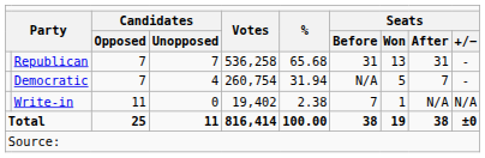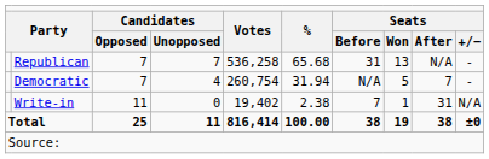Republican | column 9: 31 -> N/A
Write-in | column 9: N/A -> 31
